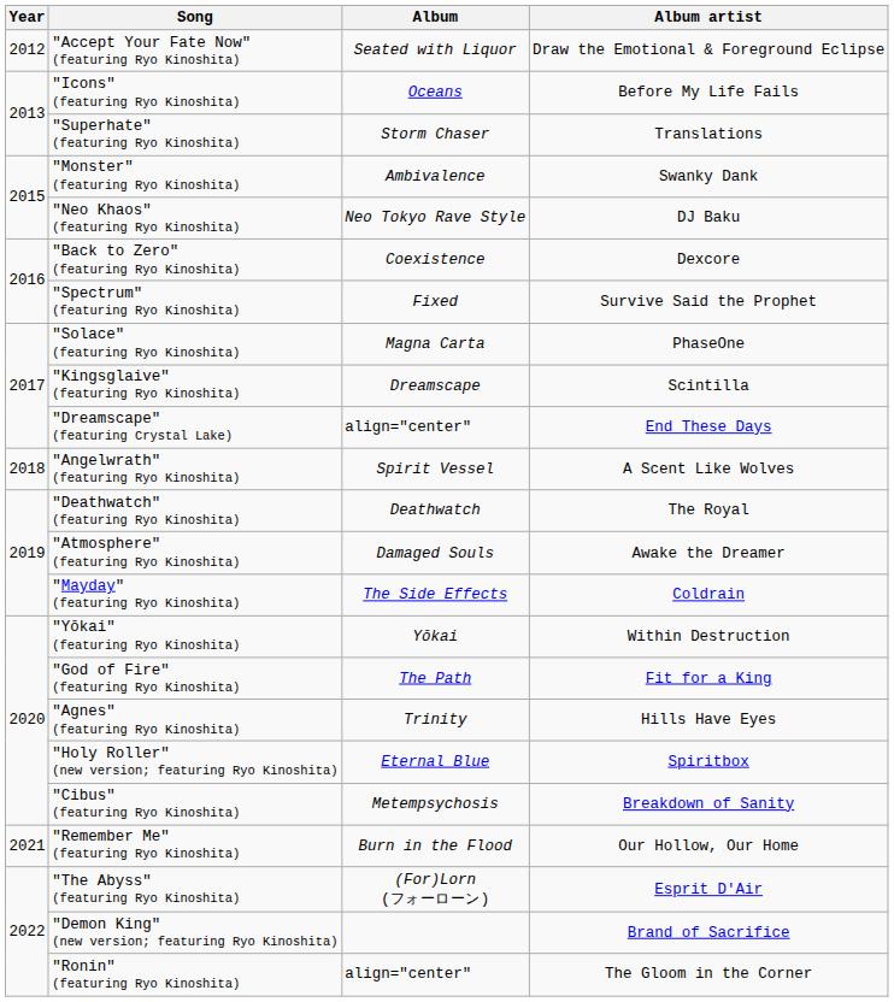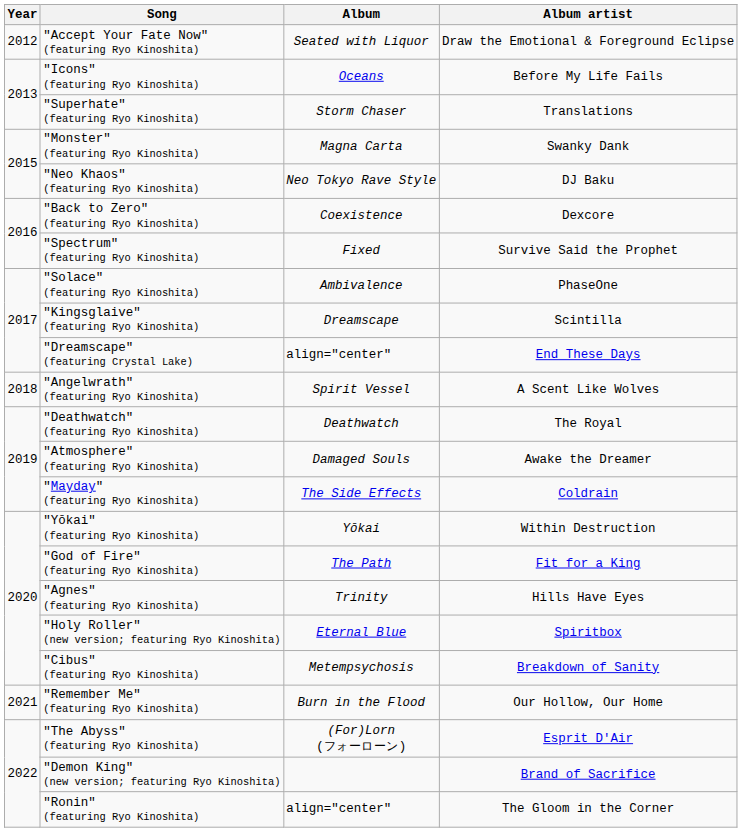"Monster" (featuring Ryo Kinoshita) | Album: Ambivalence -> Magna Carta
"Solace" (featuring Ryo Kinoshita) | Album: Magna Carta -> Ambivalence
